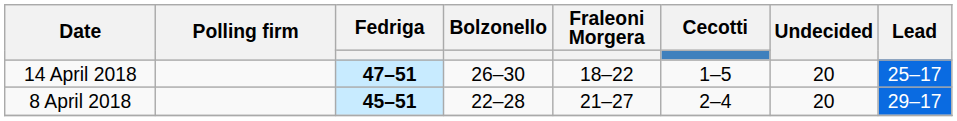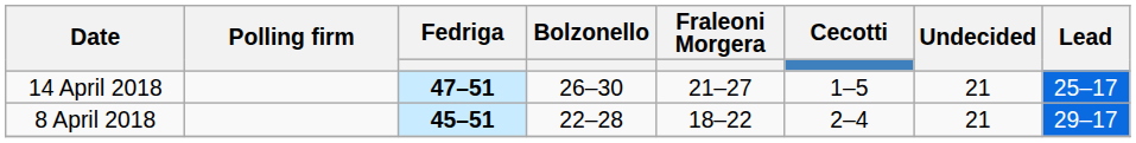14 April 2018 | Fraleoni Morgera: 18–22 -> 21–27
14 April 2018 | Undecided: 20 -> 21
8 April 2018 | Fraleoni Morgera: 21–27 -> 18–22
8 April 2018 | Undecided: 20 -> 21
